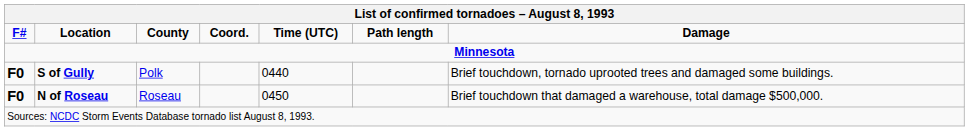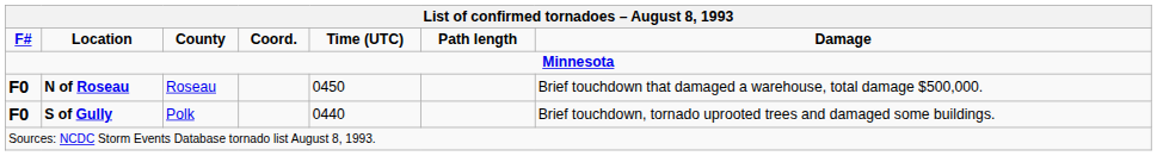rows swapped: S of Gully <-> N of Roseau
